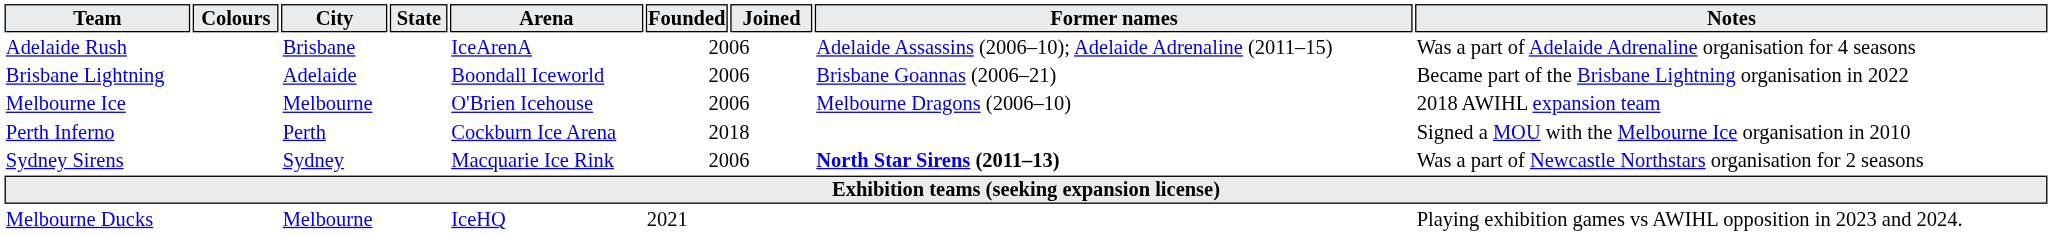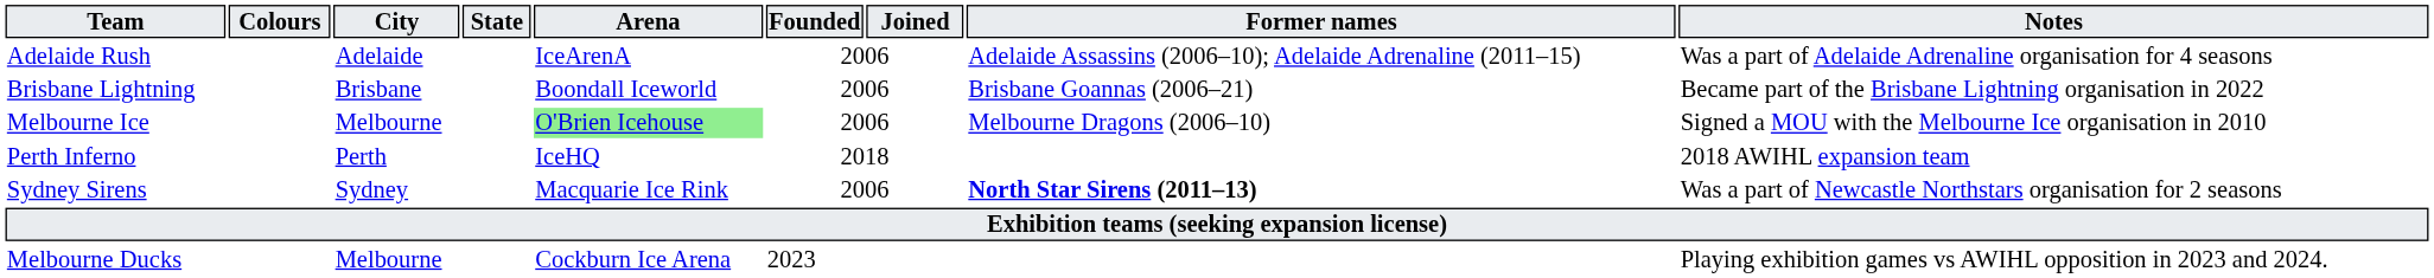Adelaide Rush | City: Brisbane -> Adelaide
Brisbane Lightning | City: Adelaide -> Brisbane
Melbourne Ice | Arena: no background -> lightgreen background
Melbourne Ice | Notes: 2018 AWIHL expansion team -> Signed a MOU with the Melbourne Ice organisation in 2010
Perth Inferno | Arena: Cockburn Ice Arena -> IceHQ
Perth Inferno | Notes: Signed a MOU with the Melbourne Ice organisation in 2010 -> 2018 AWIHL expansion team
Melbourne Ducks | Arena: IceHQ -> Cockburn Ice Arena
Melbourne Ducks | Founded: 2021 -> 2023
